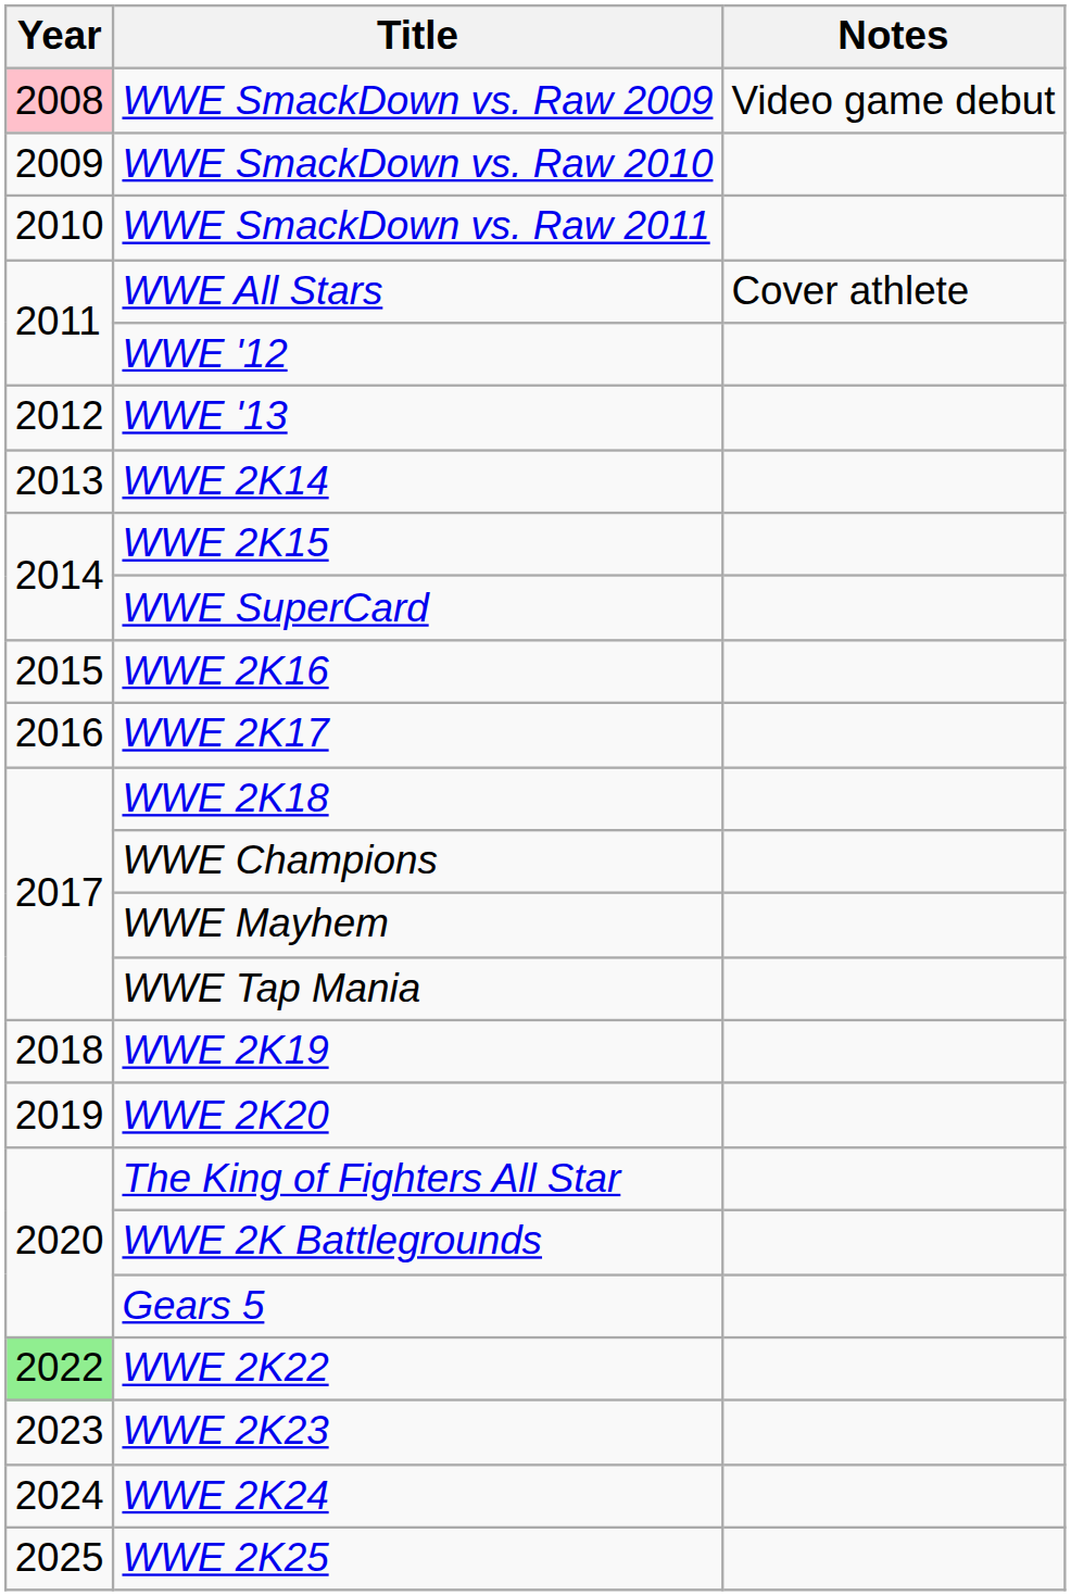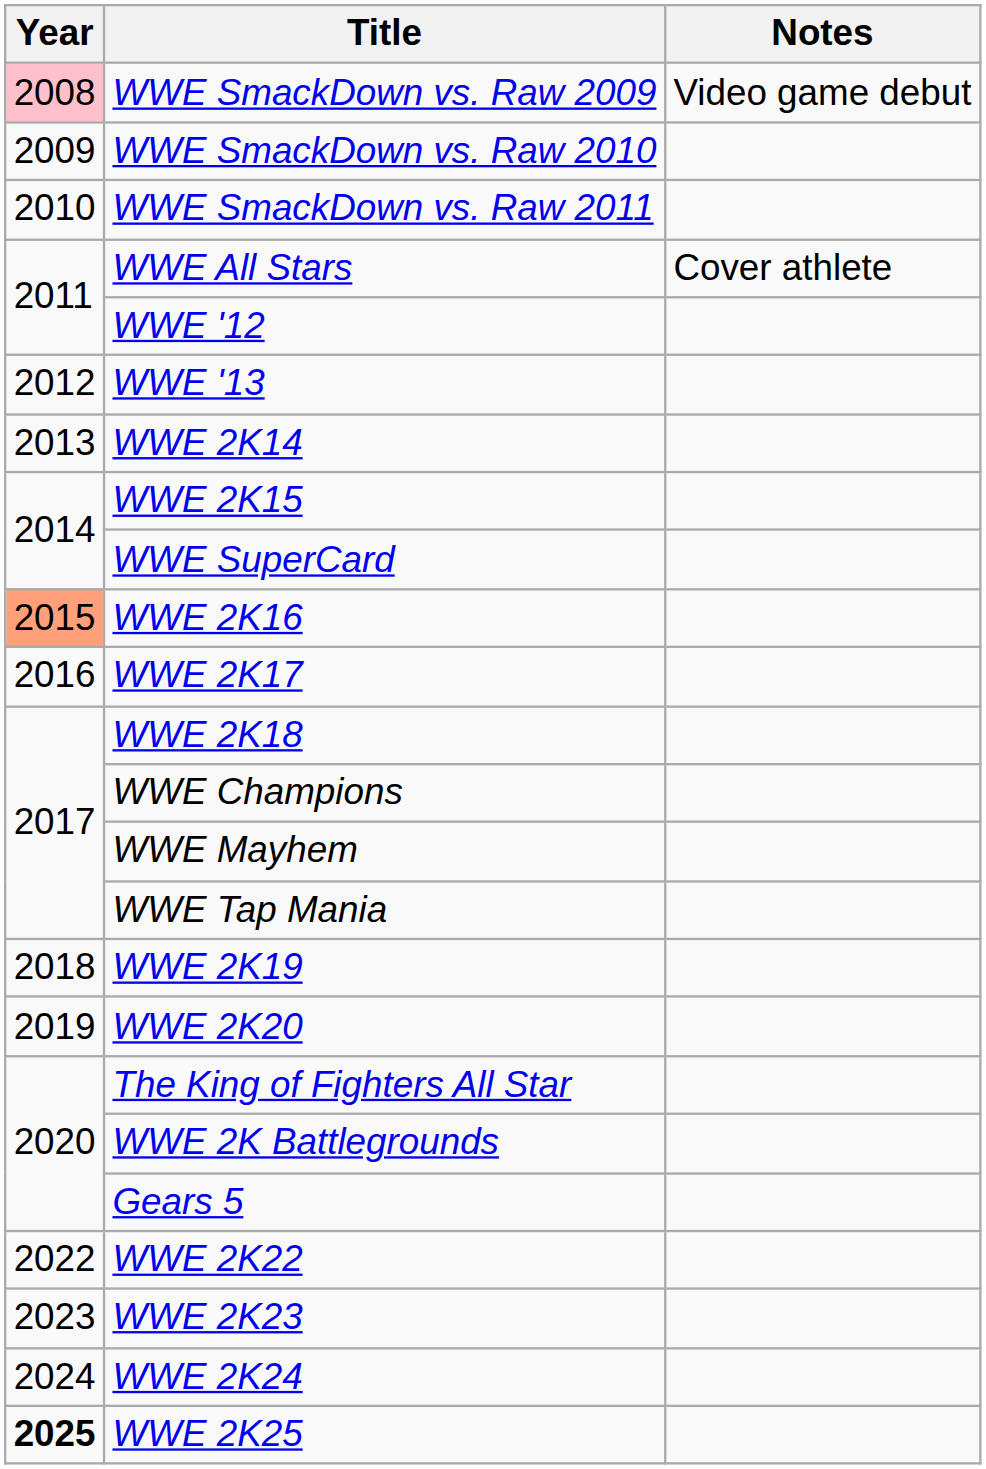WWE 2K16 | Year: no background -> lightsalmon background
WWE 2K22 | Year: lightgreen background -> no background
WWE 2K25 | Year: normal -> bold
